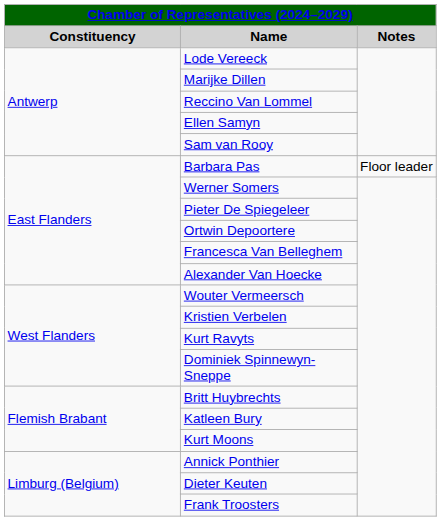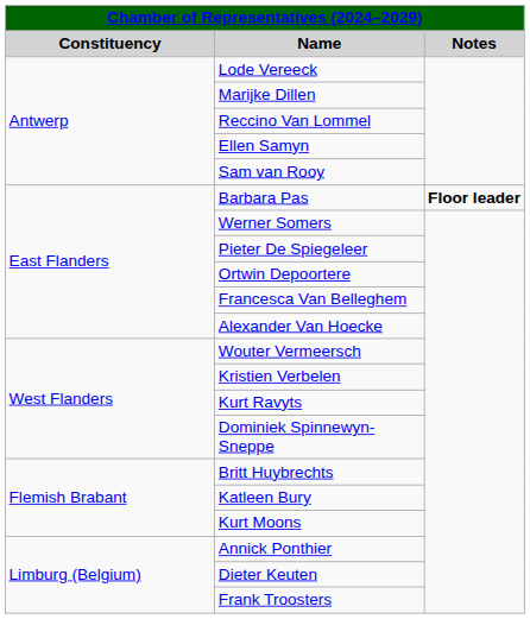Barbara Pas | Notes: normal -> bold
